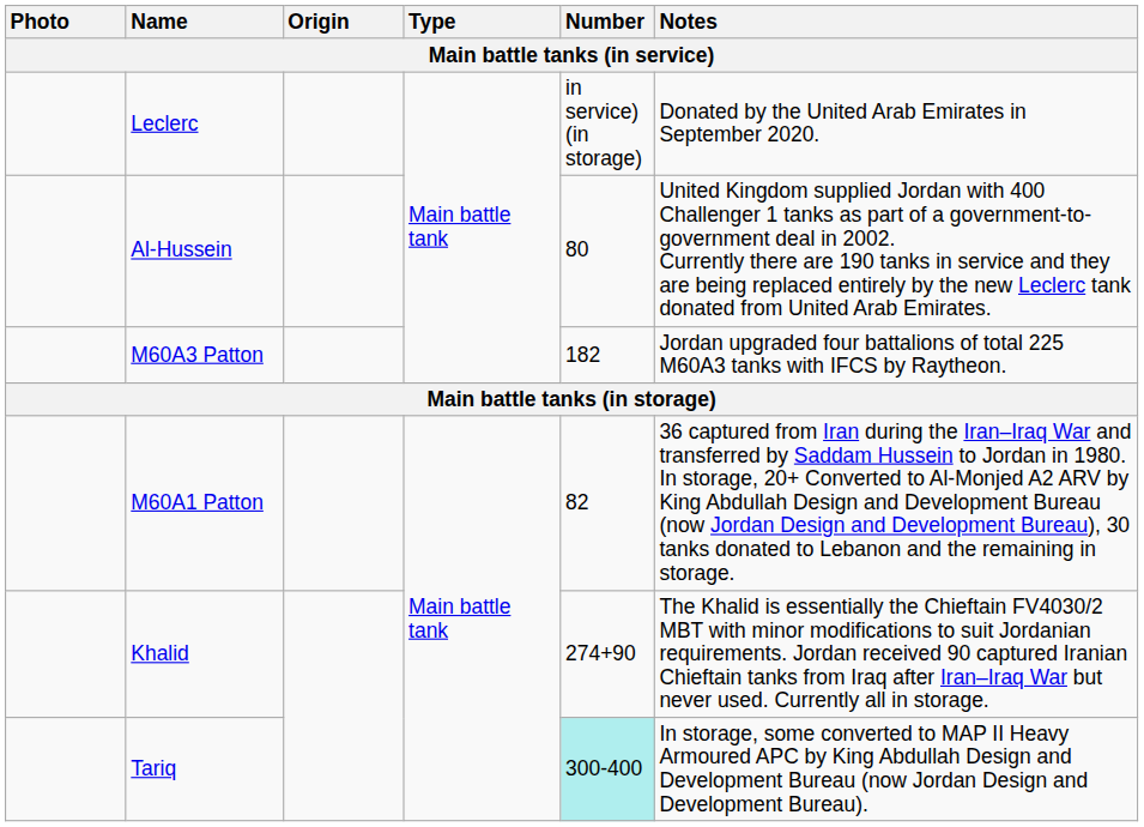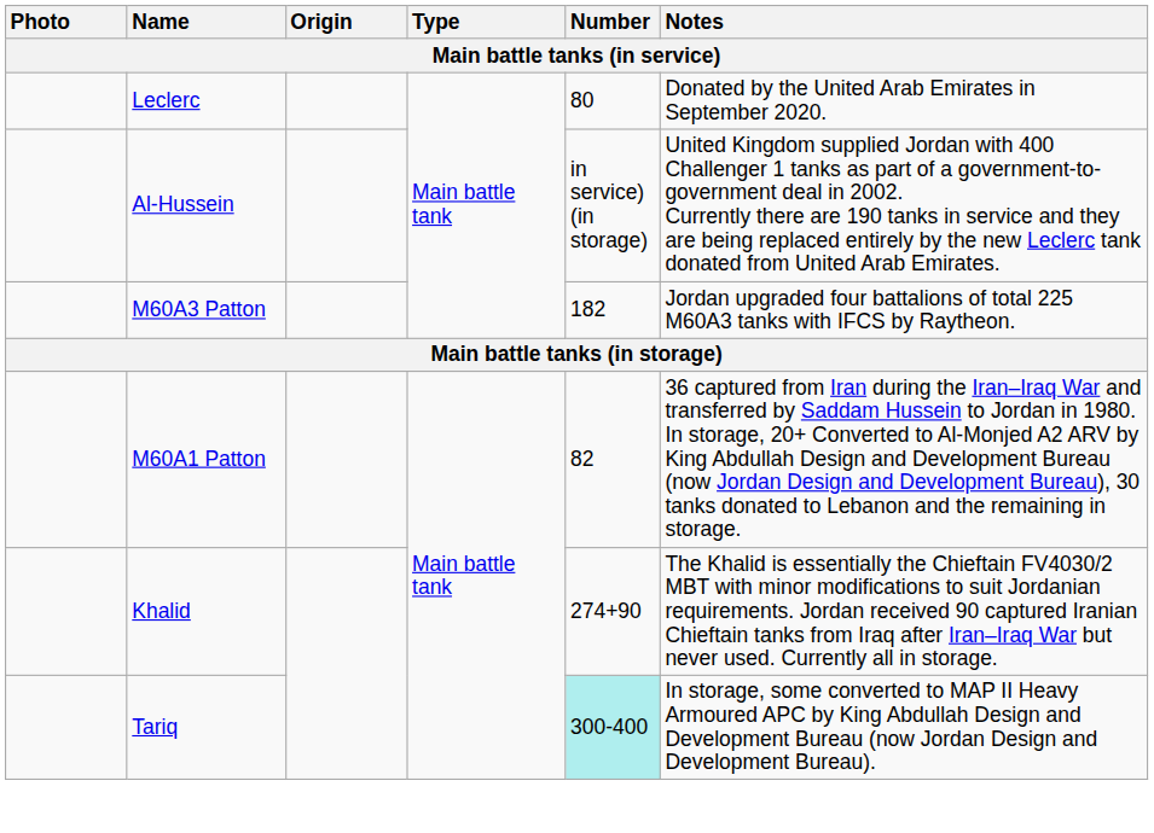Leclerc | Number: in service) (in storage) -> 80
Al-Hussein | Number: 80 -> in service) (in storage)
